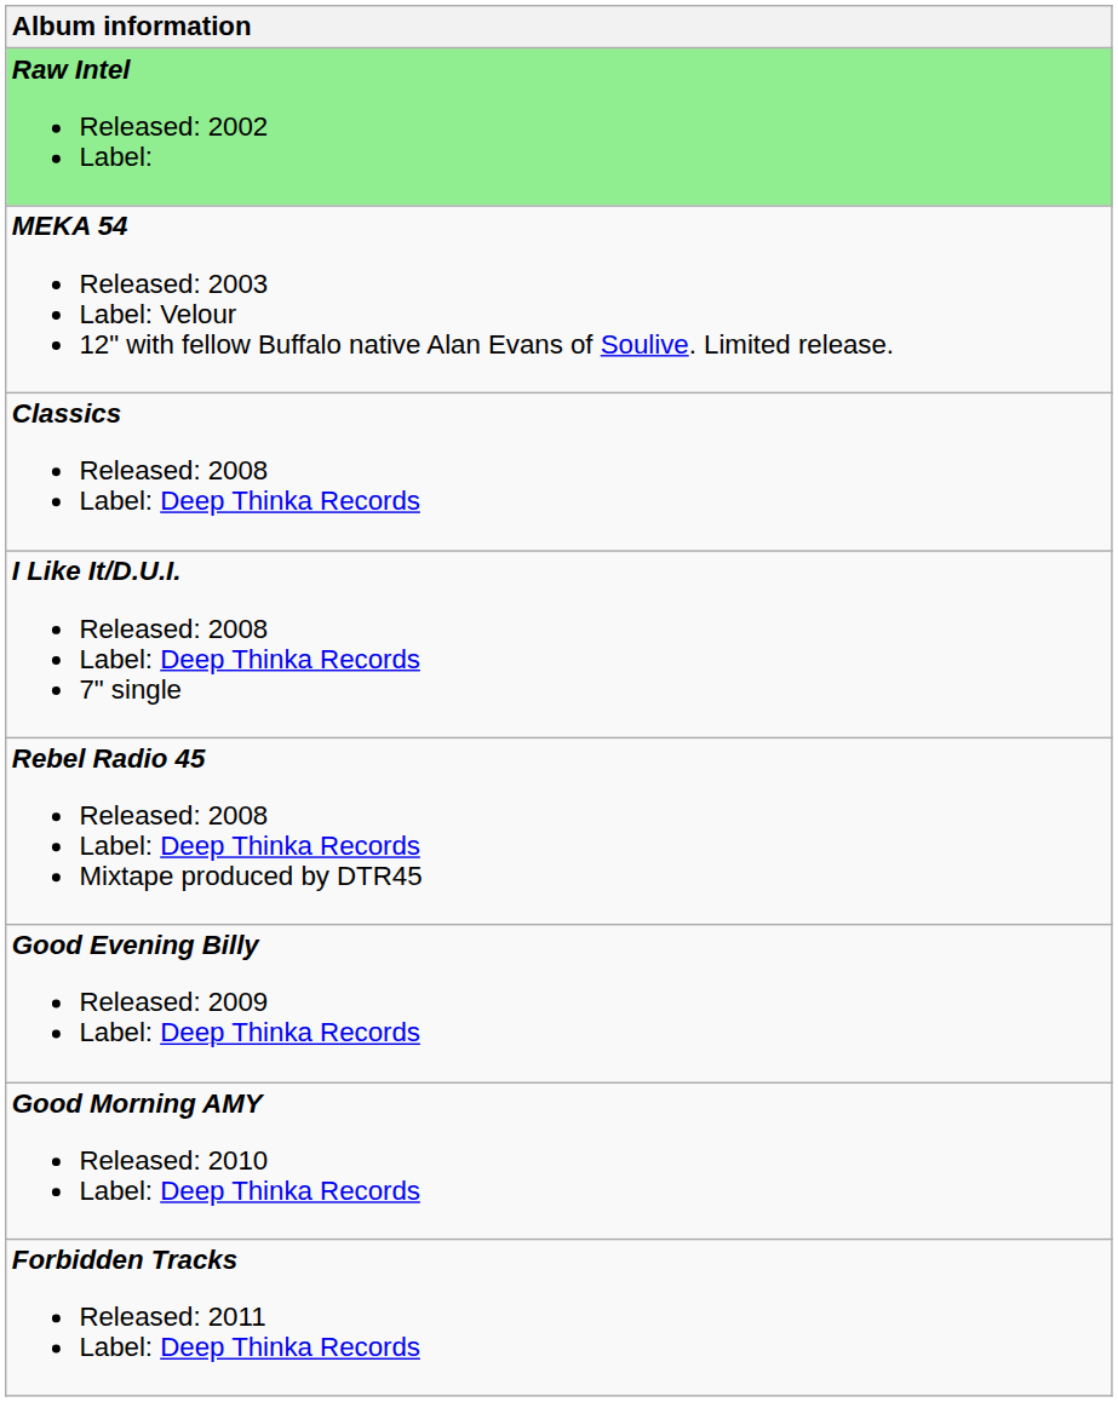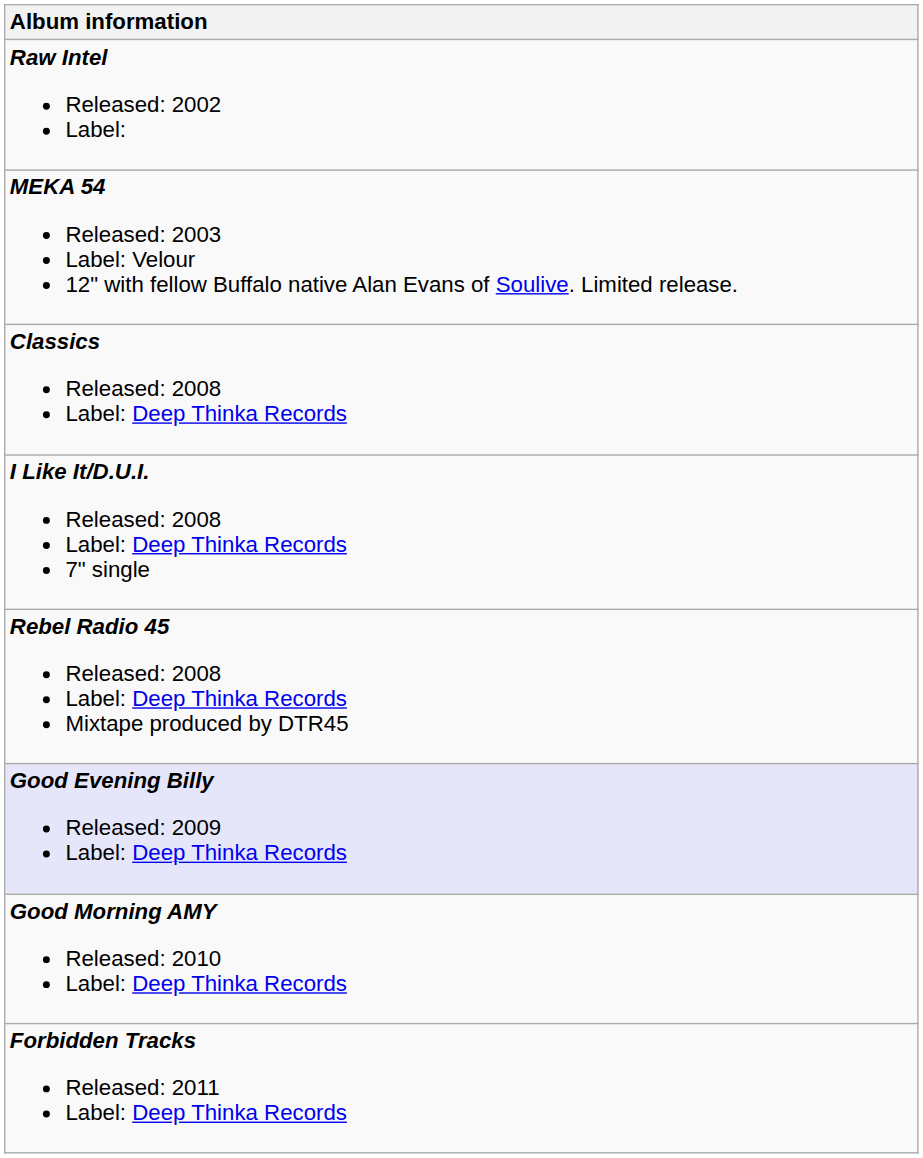row 2 | column 1: lightgreen background -> no background
row 7 | column 1: no background -> lavender background
